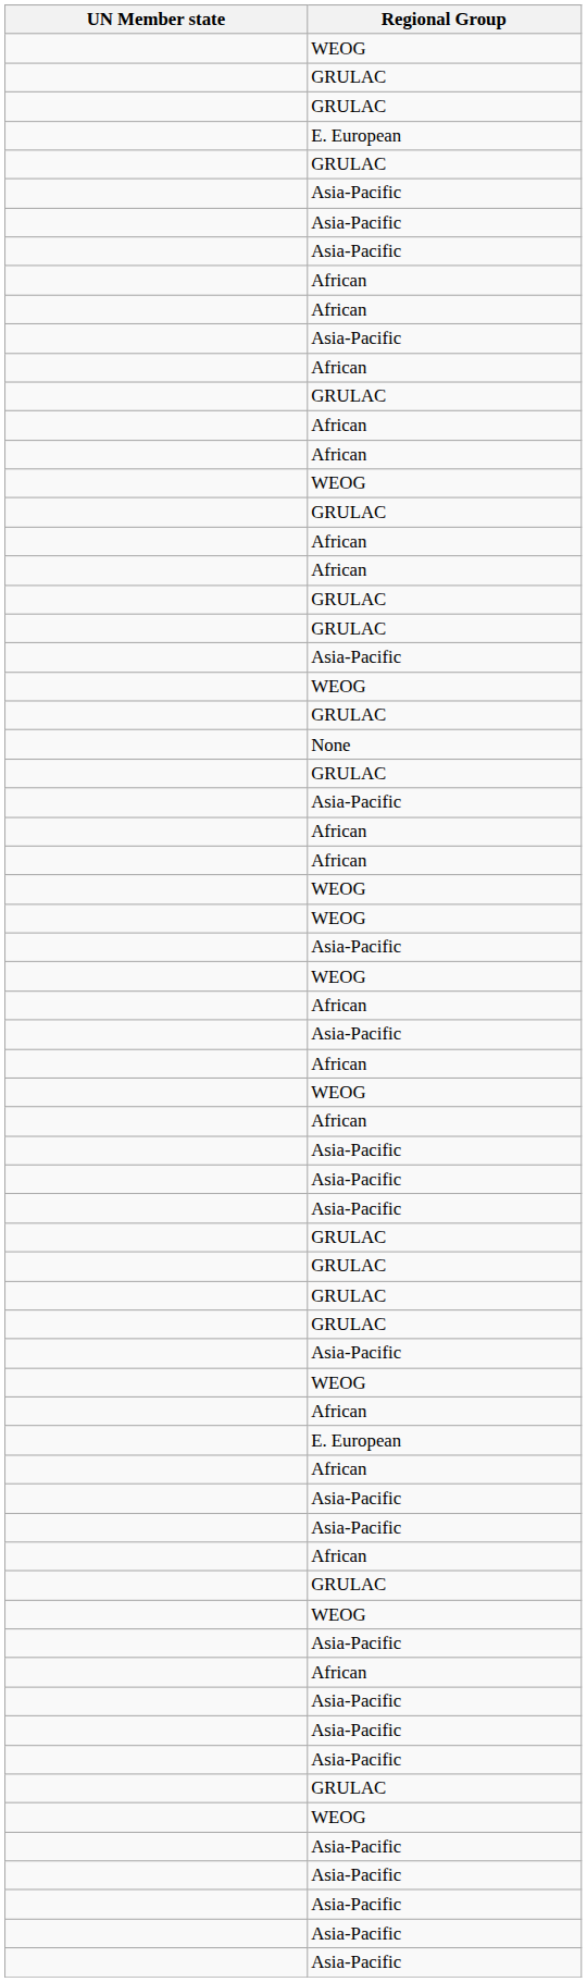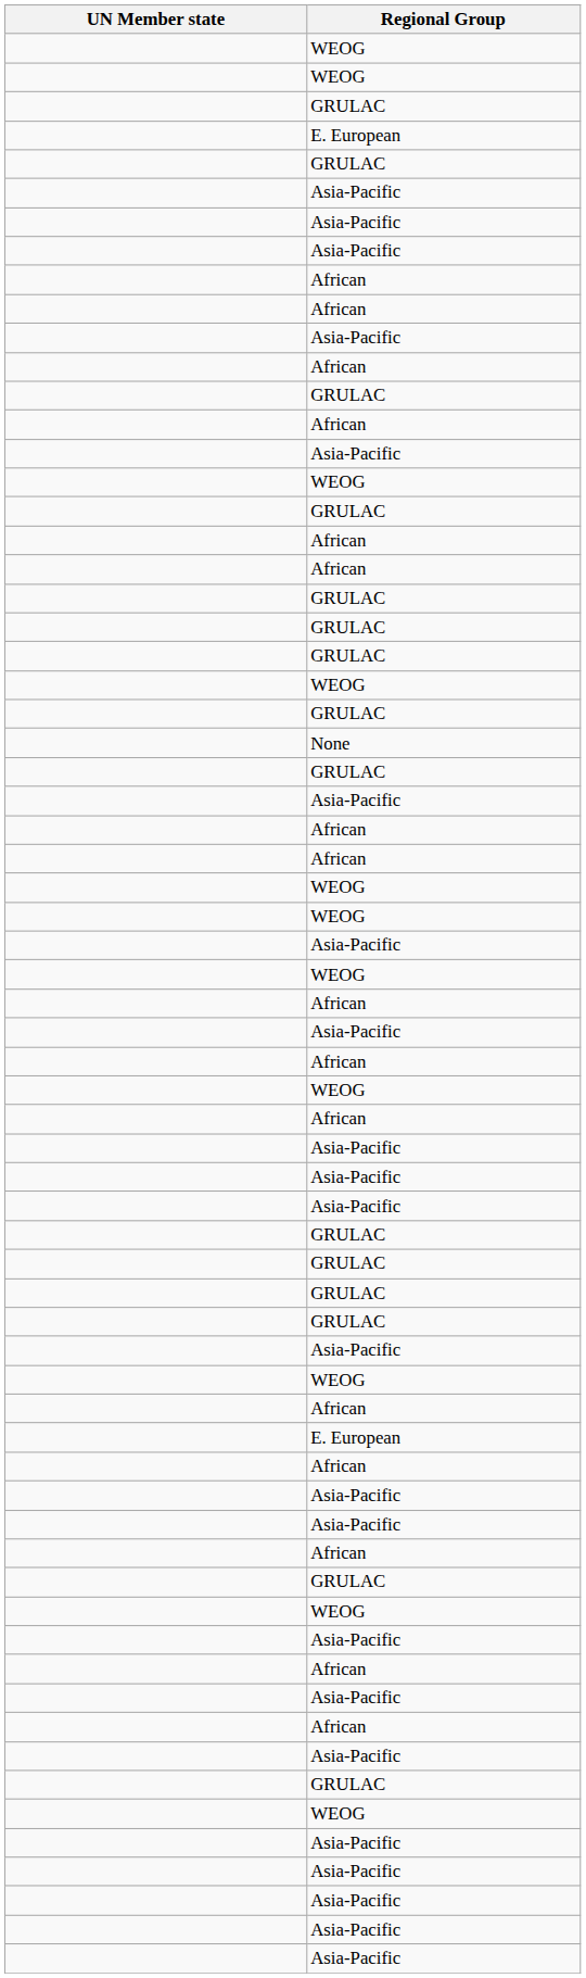row 3 | Regional Group: GRULAC -> WEOG
row 16 | Regional Group: African -> Asia-Pacific
row 23 | Regional Group: Asia-Pacific -> GRULAC
row 60 | Regional Group: Asia-Pacific -> African
